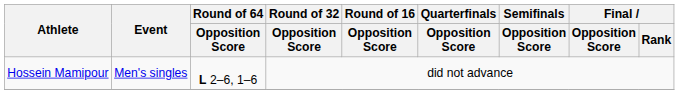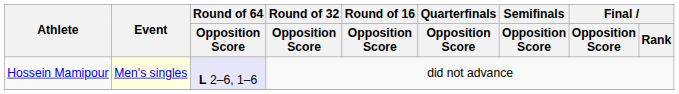Hossein Mamipour | Event: no background -> lightyellow background
Hossein Mamipour | Round of 64 / Opposition Score: no background -> lavender background
